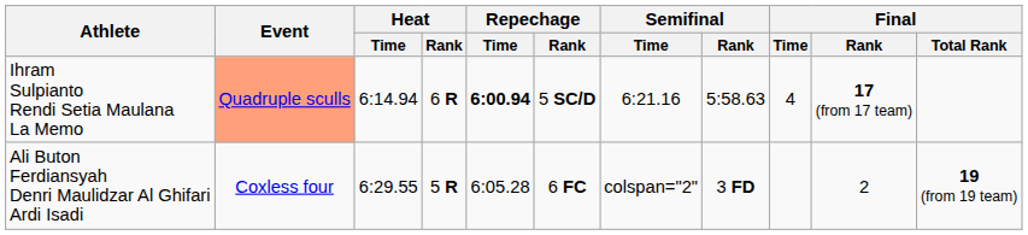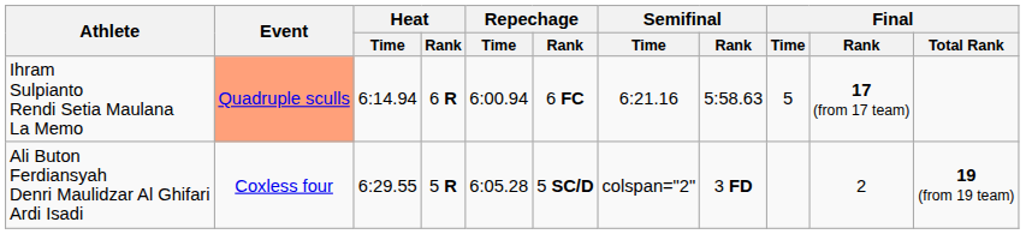Ihram Sulpianto Rendi Setia Maulana La Memo | Repechage / Time: bold -> normal
Ihram Sulpianto Rendi Setia Maulana La Memo | Repechage / Rank: 5 SC/D -> 6 FC
Ihram Sulpianto Rendi Setia Maulana La Memo | Final / Time: 4 -> 5
Ali Buton Ferdiansyah Denri Maulidzar Al Ghifari Ardi Isadi | Repechage / Rank: 6 FC -> 5 SC/D
